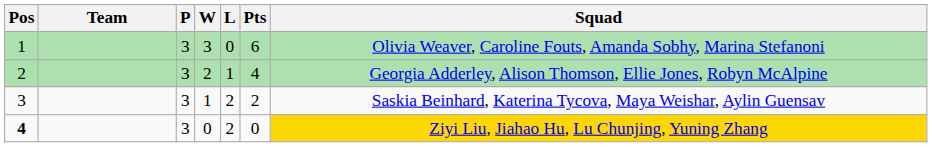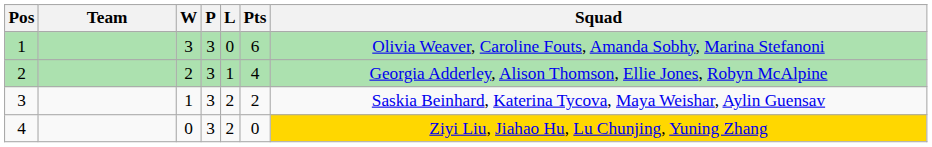columns swapped: P <-> W
row 5 | Pos: bold -> normal
